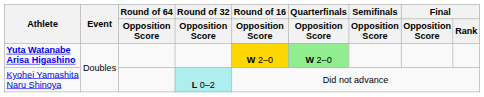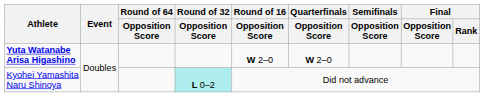Yuta Watanabe Arisa Higashino | Round of 16 / Opposition Score: gold background -> no background
Yuta Watanabe Arisa Higashino | Quarterfinals / Opposition Score: lightgreen background -> no background
